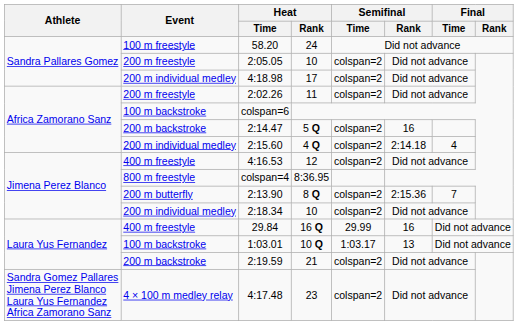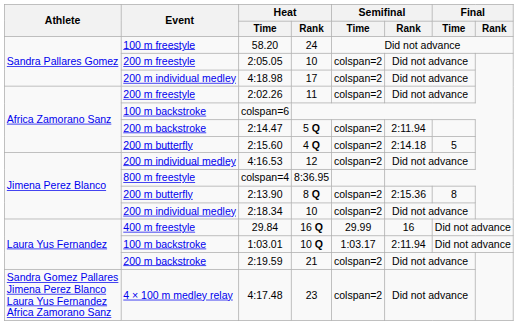2:14.47 | Semifinal / Rank: 16 -> 2:11.94
2:15.60 | Event: 200 m individual medley -> 200 m butterfly
2:15.60 | Final / Time: 4 -> 5
4:16.53 | Event: 400 m freestyle -> 200 m individual medley
2:13.90 | Final / Time: 7 -> 8
1:03.01 | Semifinal / Rank: 13 -> 2:11.94
